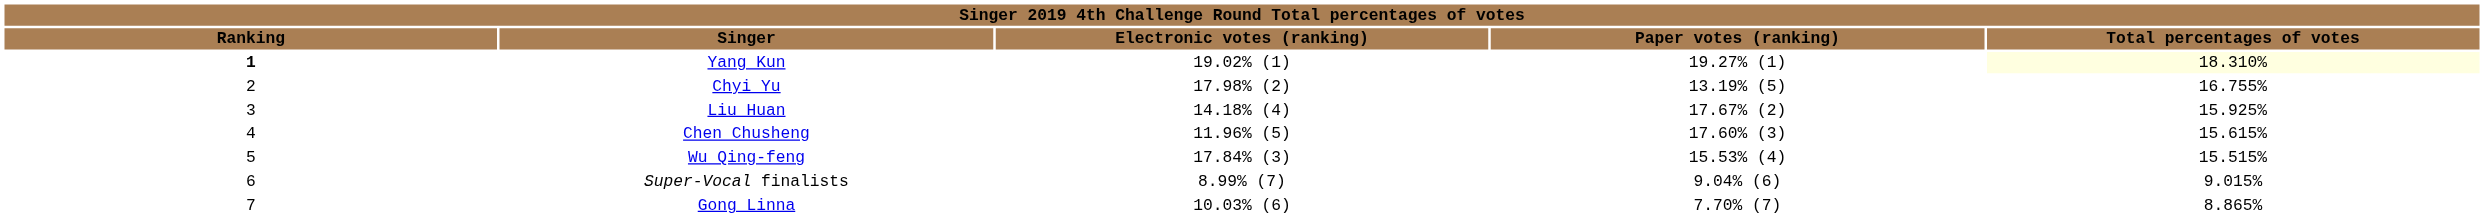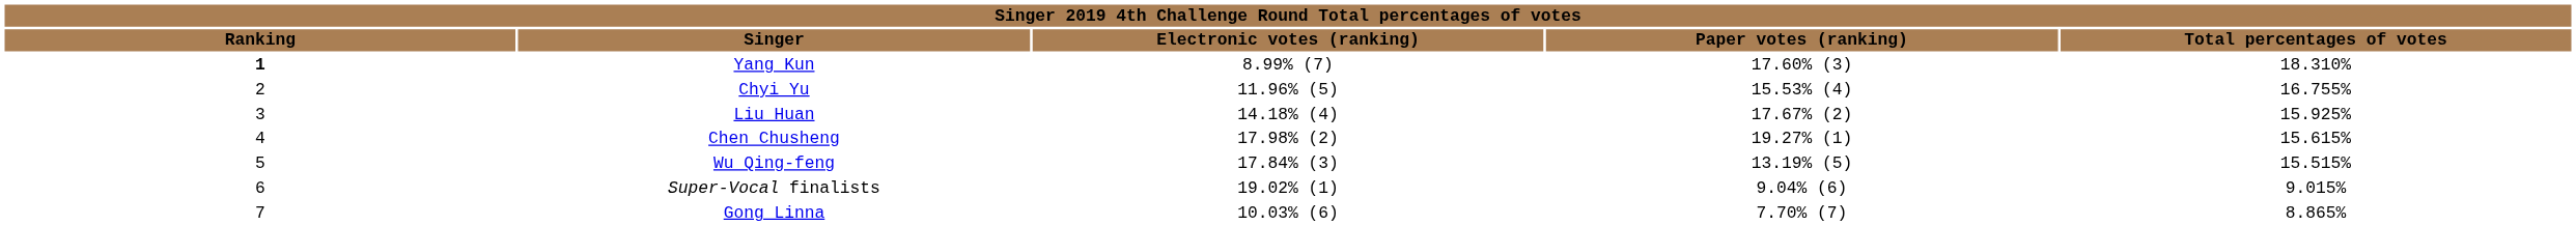Yang Kun | column 3: 19.02% (1) -> 8.99% (7)
Yang Kun | column 4: 19.27% (1) -> 17.60% (3)
Yang Kun | column 5: lightyellow background -> no background
Chyi Yu | column 3: 17.98% (2) -> 11.96% (5)
Chyi Yu | column 4: 13.19% (5) -> 15.53% (4)
Chen Chusheng | column 3: 11.96% (5) -> 17.98% (2)
Chen Chusheng | column 4: 17.60% (3) -> 19.27% (1)
Wu Qing-feng | column 4: 15.53% (4) -> 13.19% (5)
Super-Vocal finalists | column 3: 8.99% (7) -> 19.02% (1)
